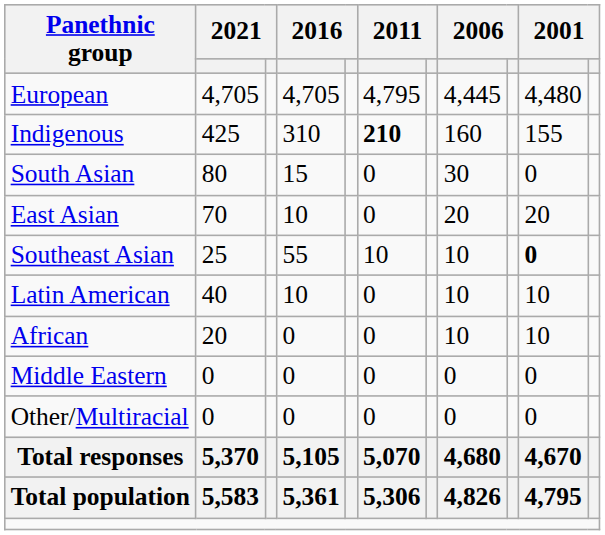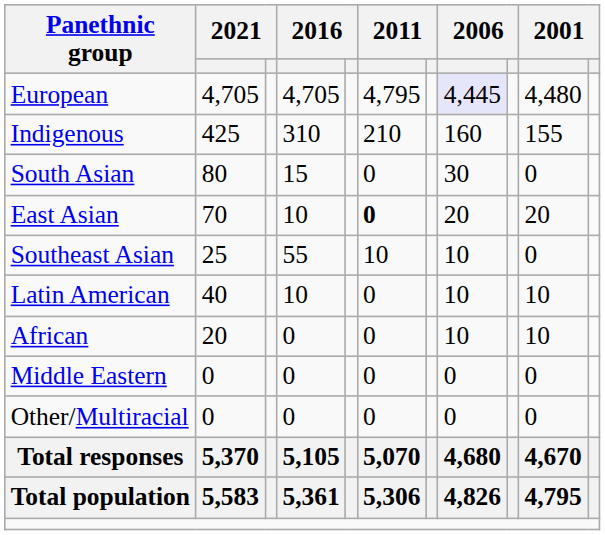European | column 8: no background -> lavender background
Indigenous | column 6: bold -> normal
East Asian | column 6: normal -> bold
Southeast Asian | column 10: bold -> normal
